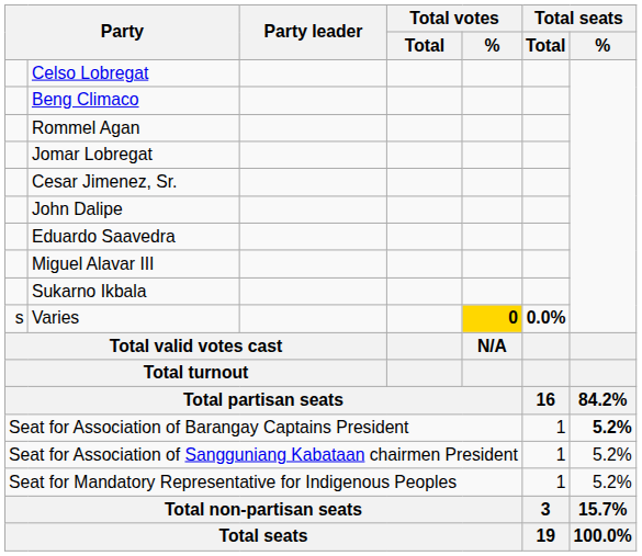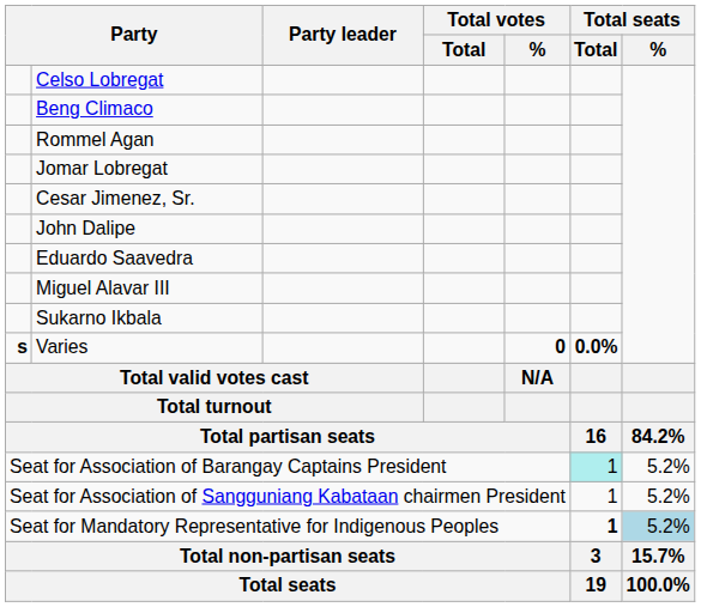Varies | column 1: normal -> bold
Varies | Total votes / %: gold background -> no background
Seat for Association of Barangay Captains President | Total seats / Total: no background -> paleturquoise background
Seat for Association of Barangay Captains President | Total seats / %: bold -> normal
Seat for Mandatory Representative for Indigenous Peoples | Total seats / Total: normal -> bold
Seat for Mandatory Representative for Indigenous Peoples | Total seats / %: no background -> lightblue background
